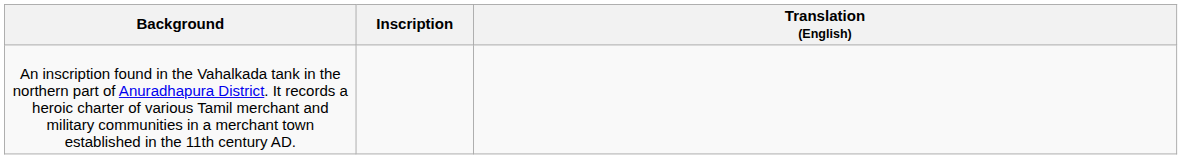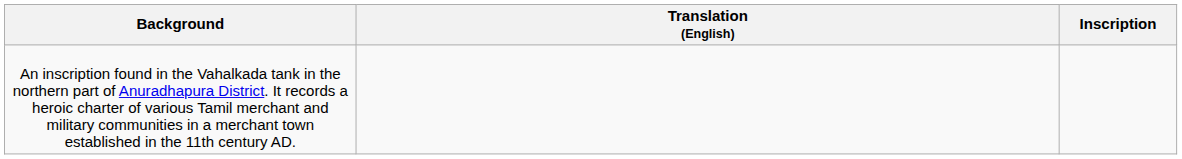columns swapped: Translation (English) <-> Inscription
